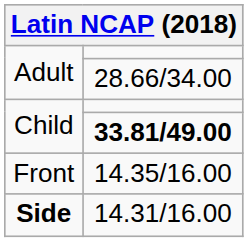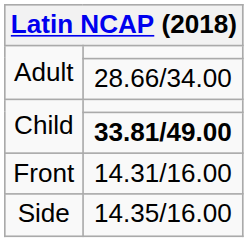row 6 | column 2: 14.35/16.00 -> 14.31/16.00
row 7 | column 1: bold -> normal
row 7 | column 2: 14.31/16.00 -> 14.35/16.00
